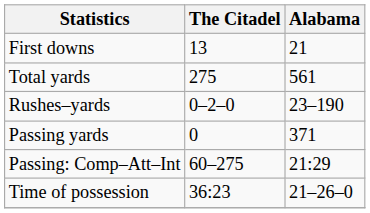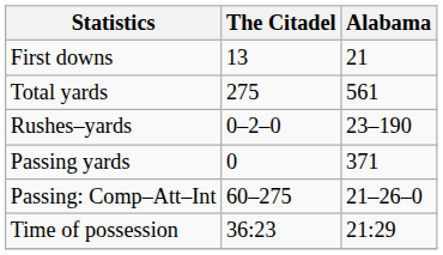Passing: Comp–Att–Int | Alabama: 21:29 -> 21–26–0
Time of possession | Alabama: 21–26–0 -> 21:29
